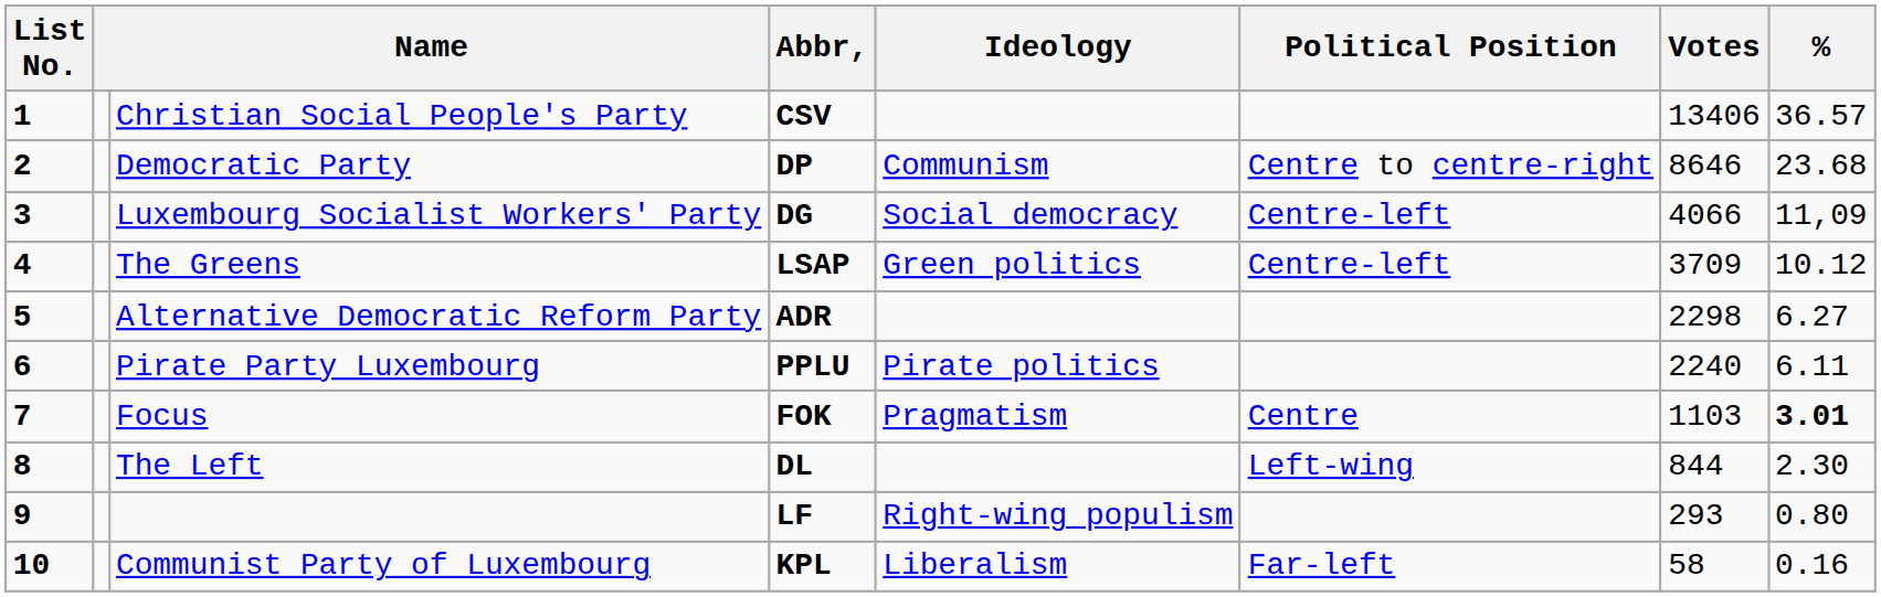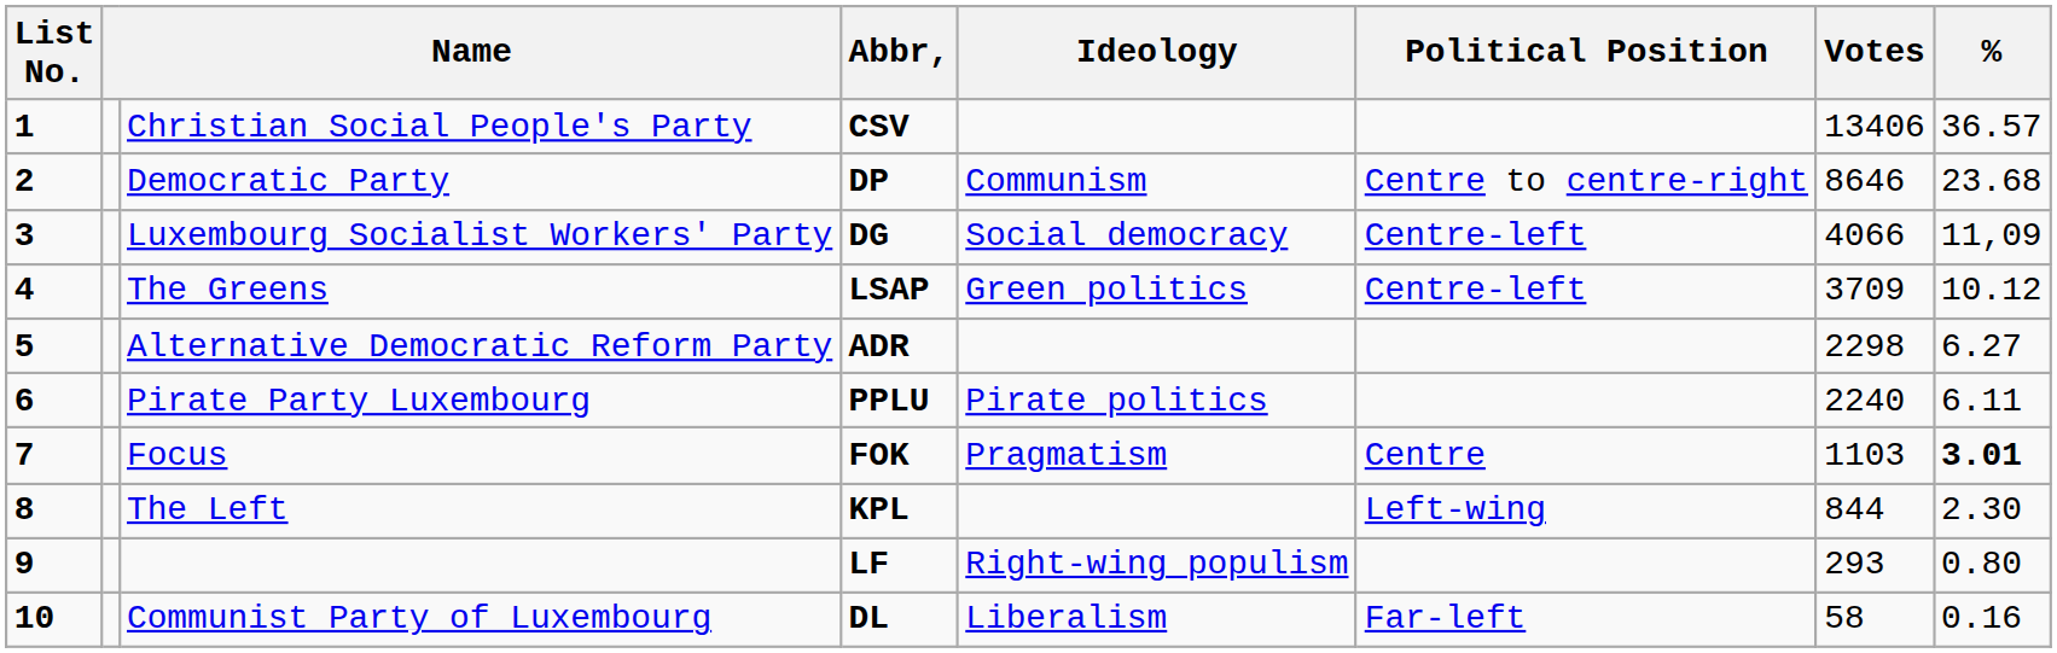The Left | Abbr,: DL -> KPL
Communist Party of Luxembourg | Abbr,: KPL -> DL
